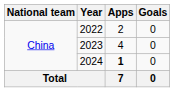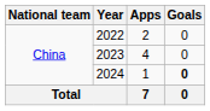2024 | Apps: bold -> normal
2024 | Goals: normal -> bold
